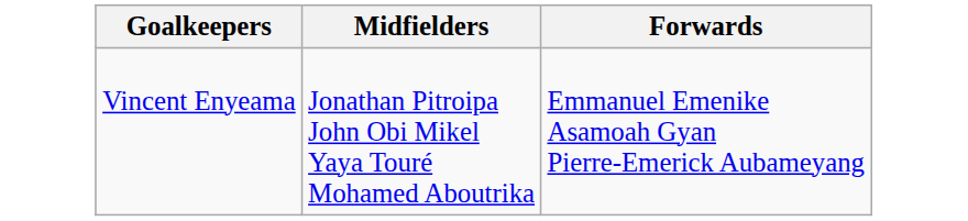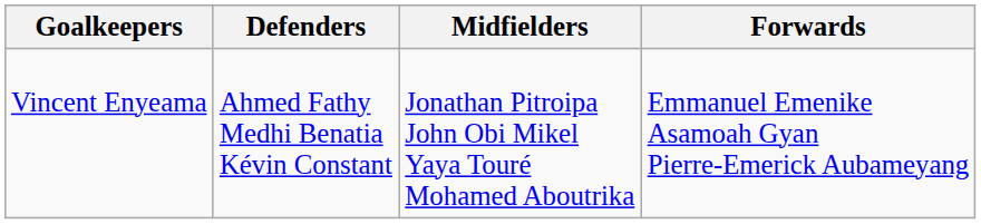+ column: Defenders | Ahmed Fathy Medhi Benatia Kévin Constant
